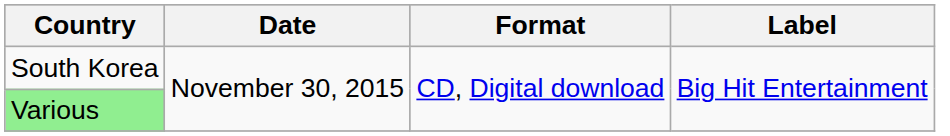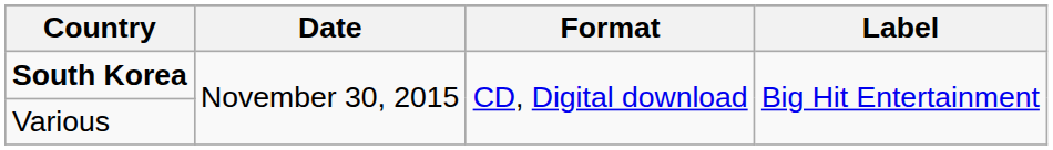South Korea | Country: normal -> bold
Various | Country: lightgreen background -> no background
